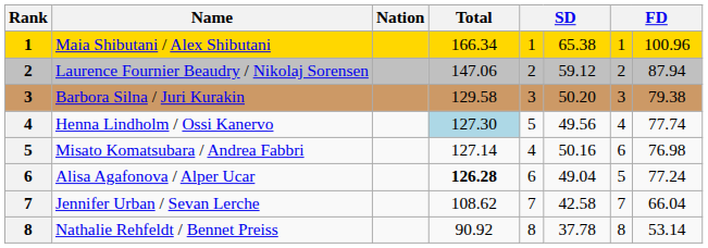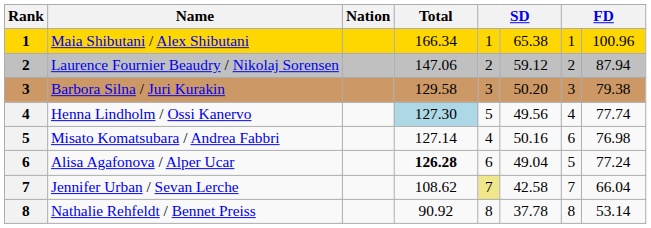Jennifer Urban / Sevan Lerche | column 5: no background -> khaki background
